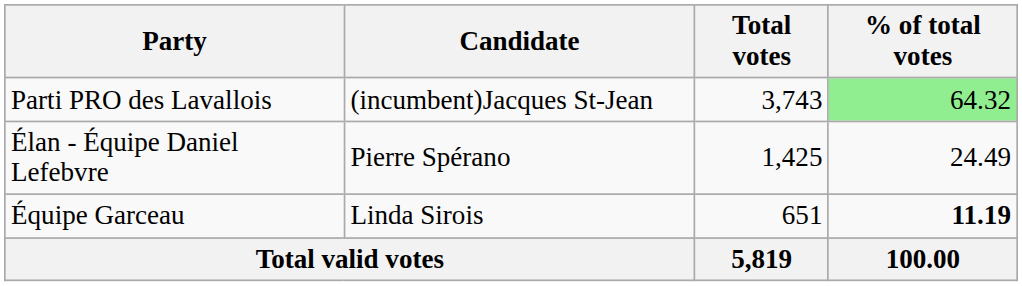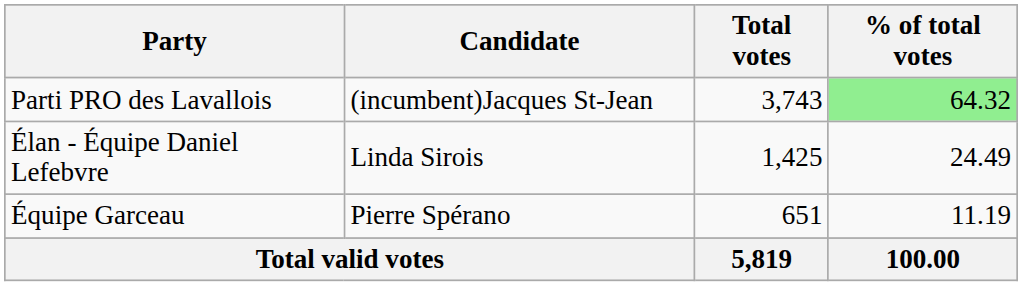Élan - Équipe Daniel Lefebvre | Candidate: Pierre Spérano -> Linda Sirois
Équipe Garceau | Candidate: Linda Sirois -> Pierre Spérano
Équipe Garceau | % of total votes: bold -> normal
